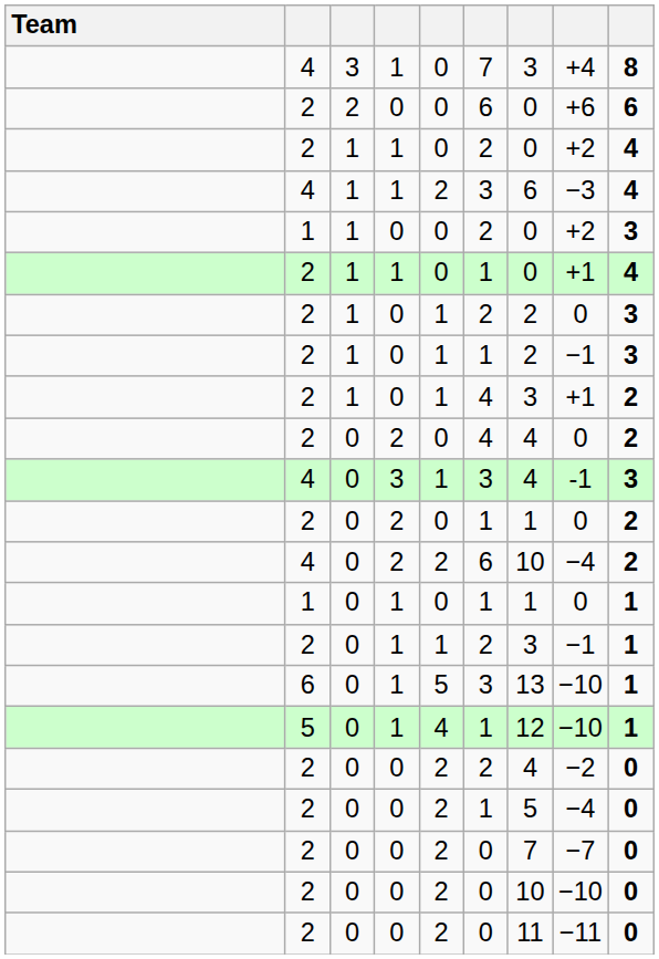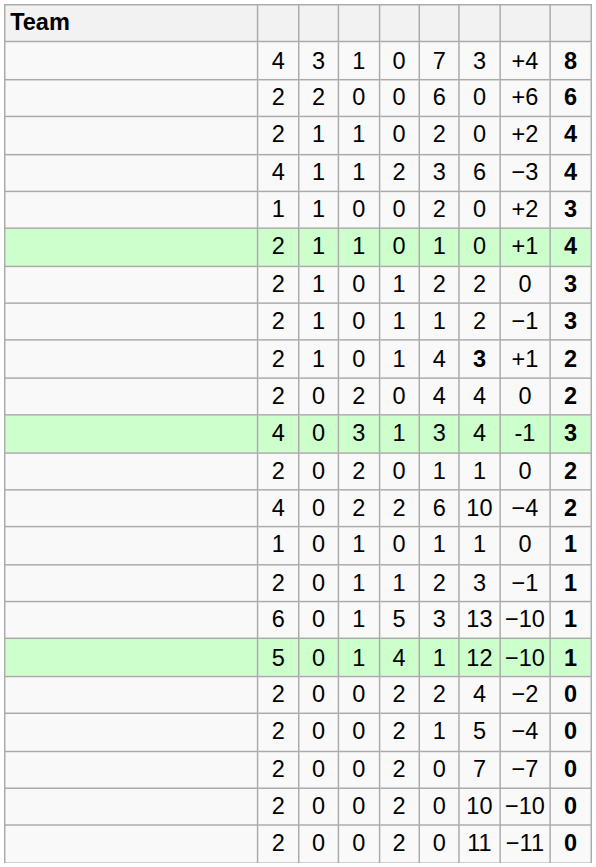row 10 | column 7: normal -> bold
